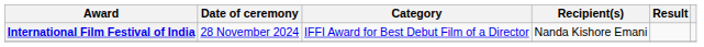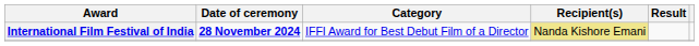International Film Festival of India | Date of ceremony: normal -> bold
International Film Festival of India | Recipient(s): no background -> khaki background
